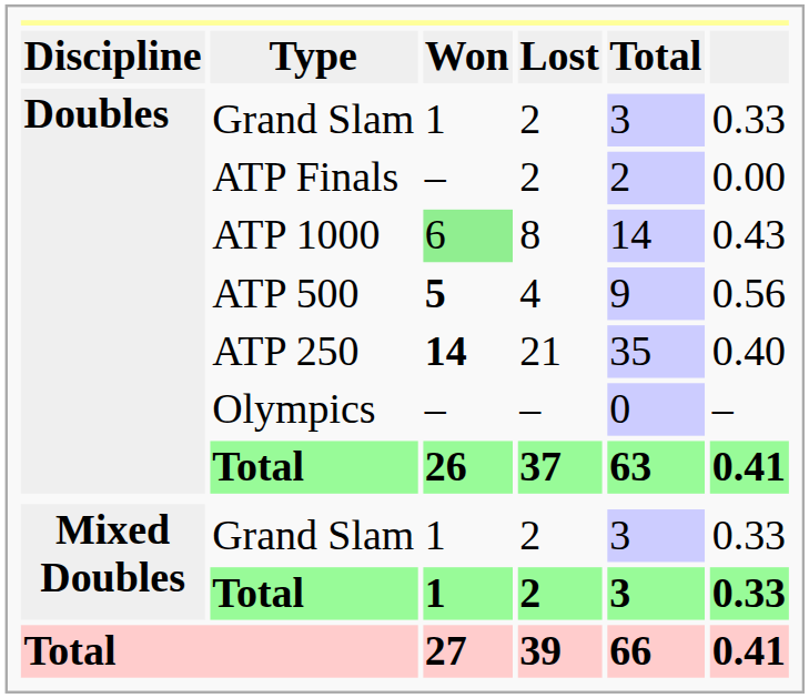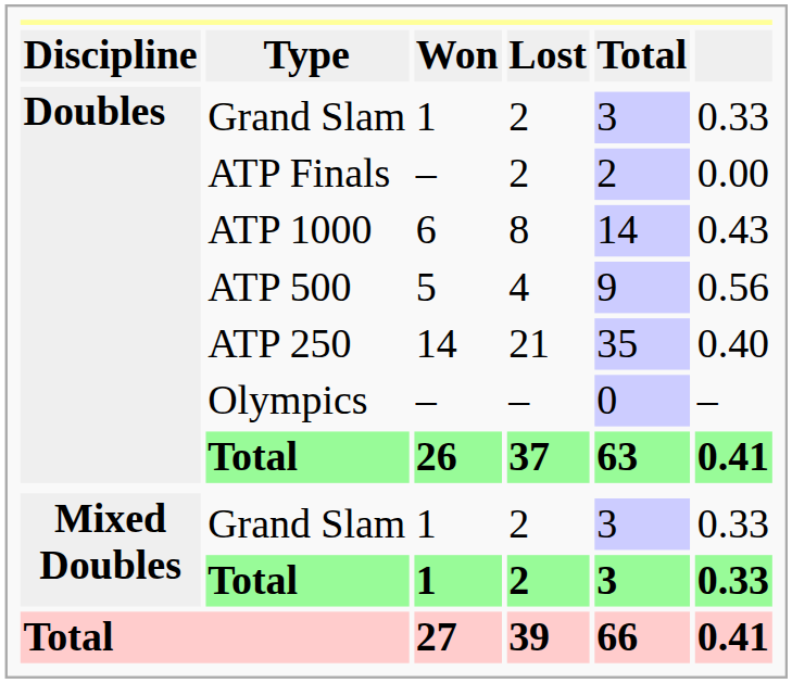ATP 1000 | Won: lightgreen background -> no background
ATP 500 | Won: bold -> normal
ATP 250 | Won: bold -> normal
